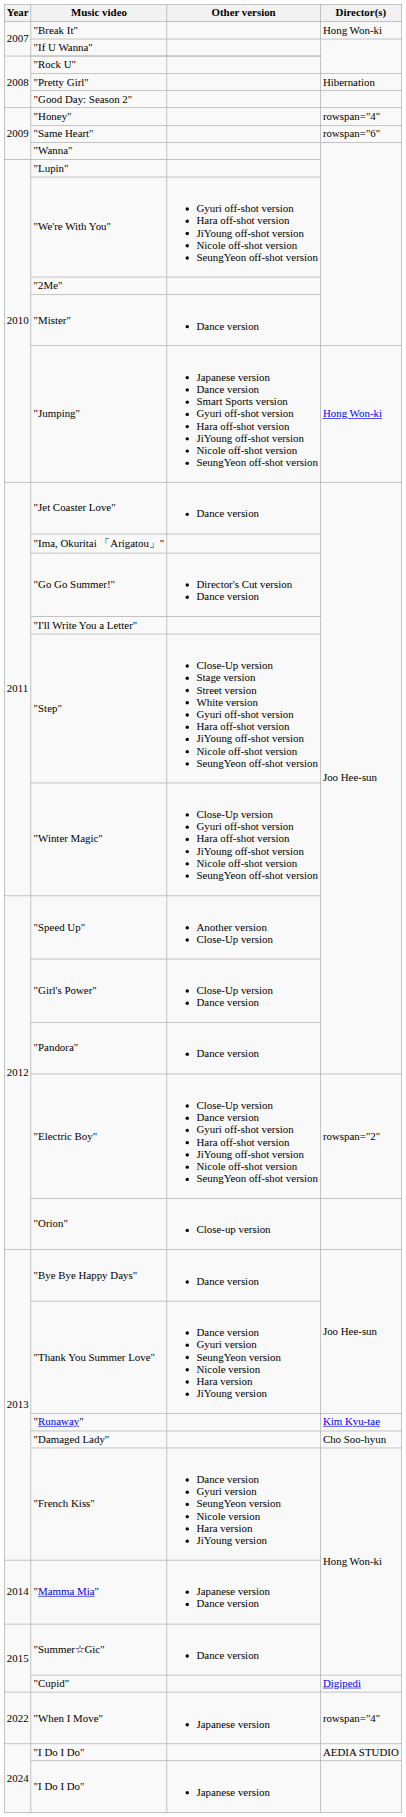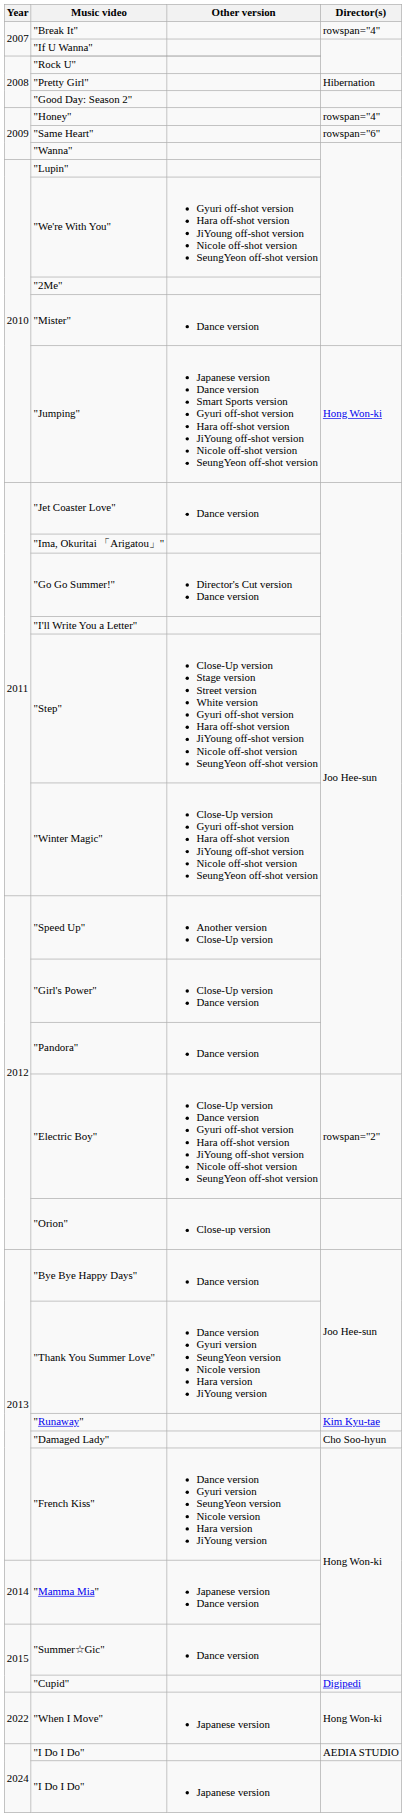"Break It" | Director(s): Hong Won-ki -> rowspan="4"
"When I Move" | Director(s): rowspan="4" -> Hong Won-ki
